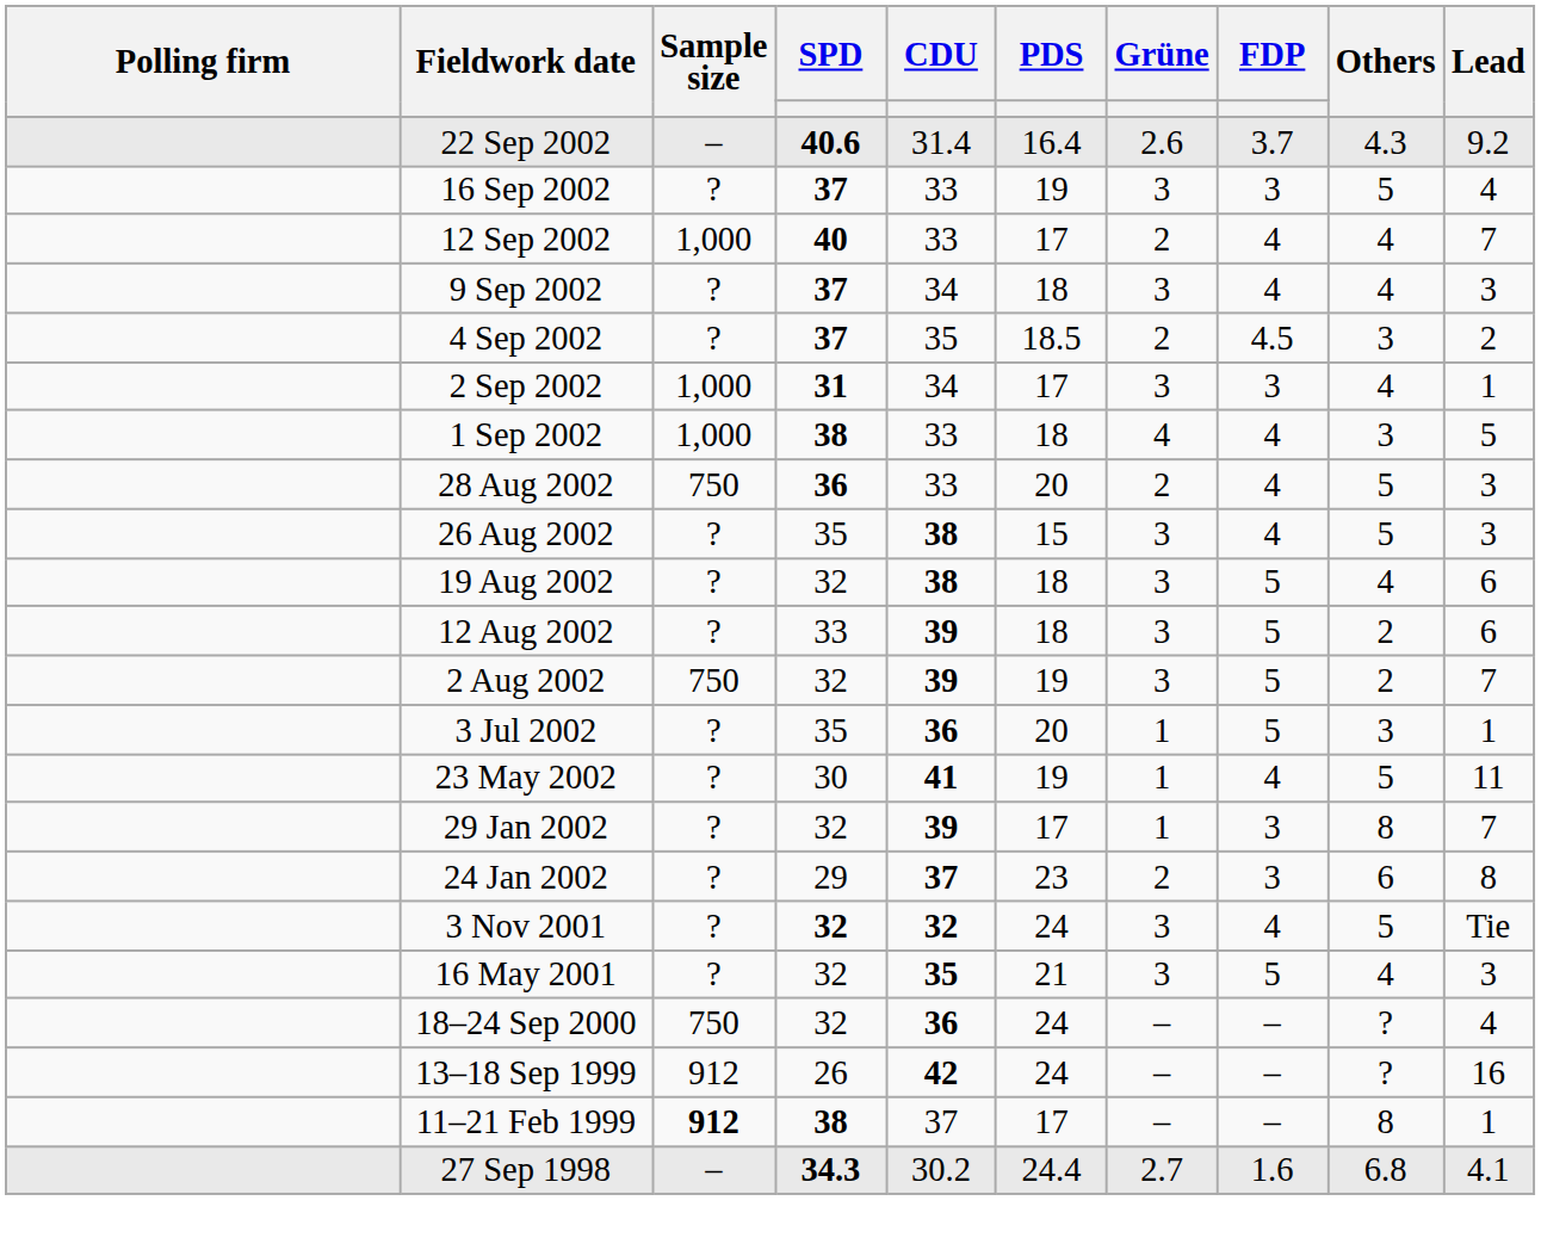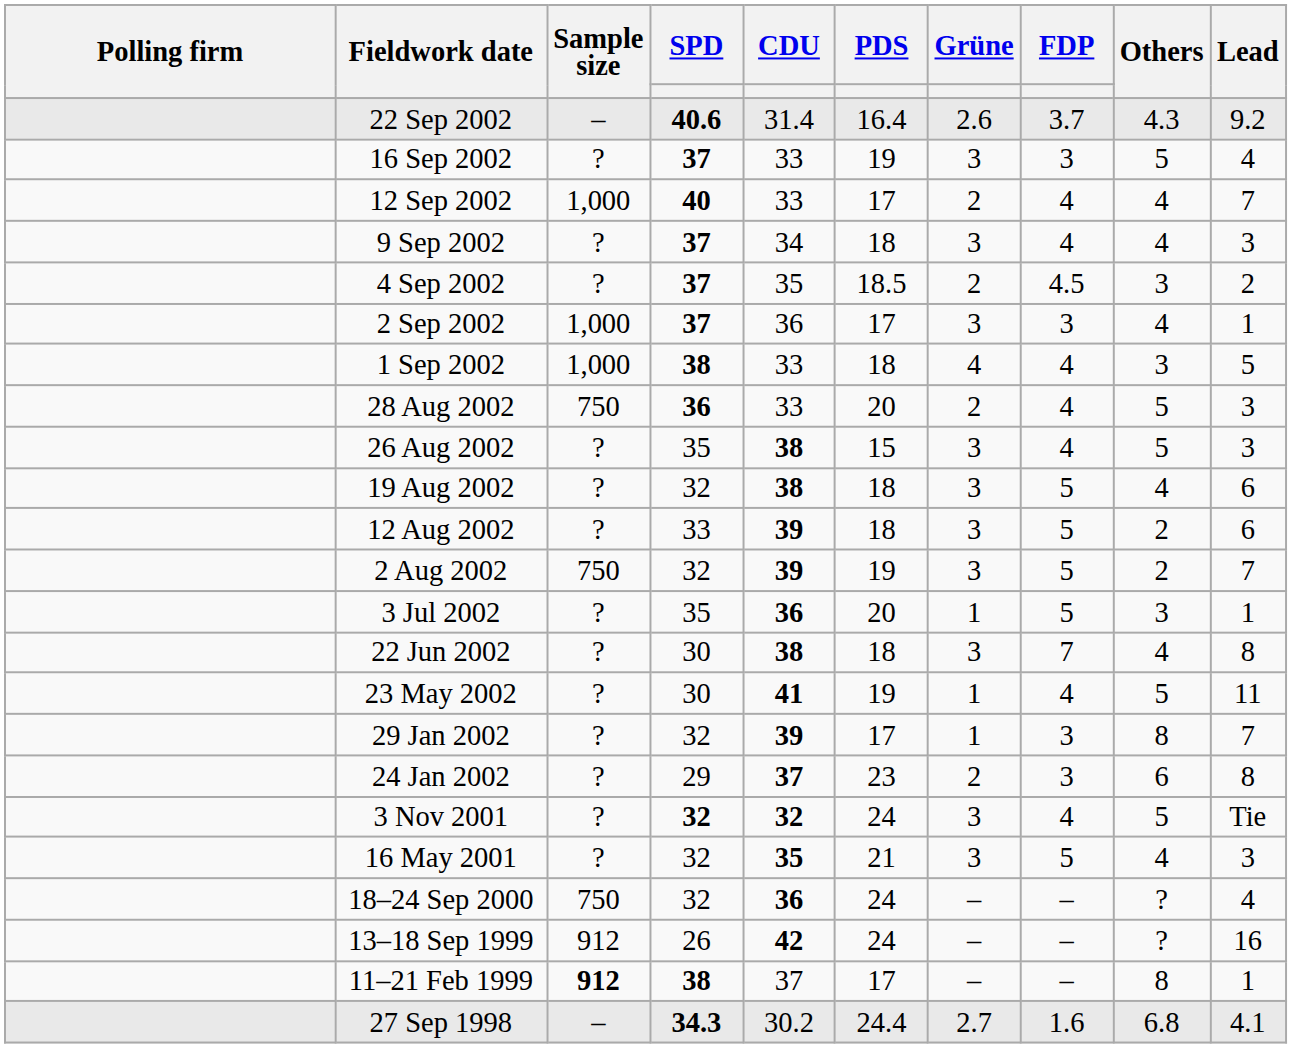2 Sep 2002 | SPD: 31 -> 37
2 Sep 2002 | CDU: 34 -> 36
+ row: 22 Jun 2002 | ? | 30 | 38 | 18 | 3 | 7 | 4 | 8
